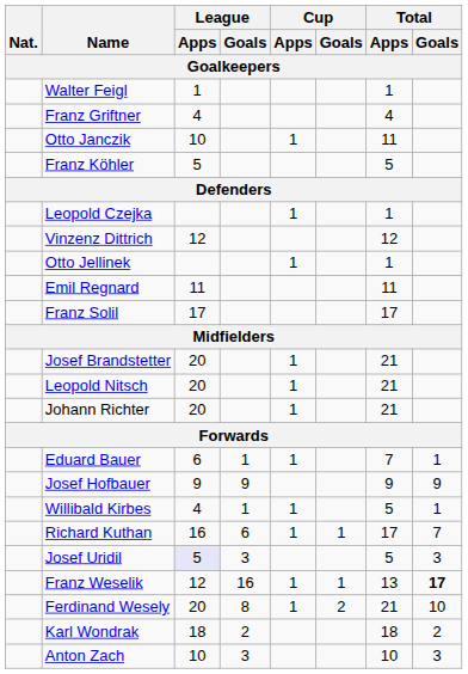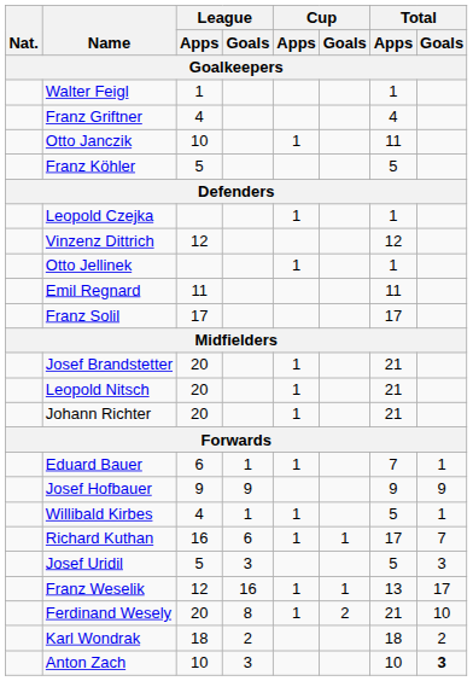Josef Uridil | League / Apps: lavender background -> no background
Franz Weselik | Total / Goals: bold -> normal
Anton Zach | Total / Goals: normal -> bold
